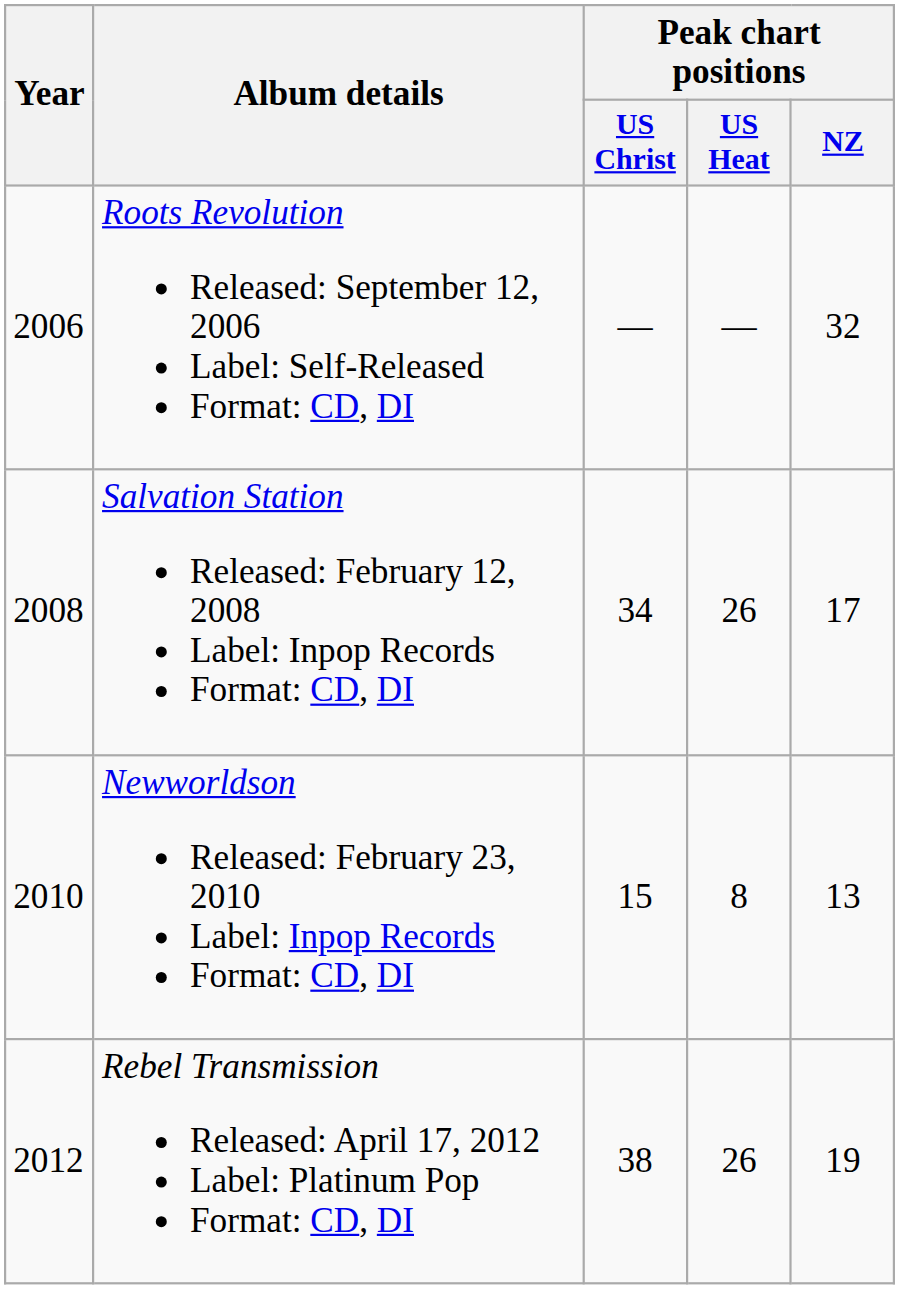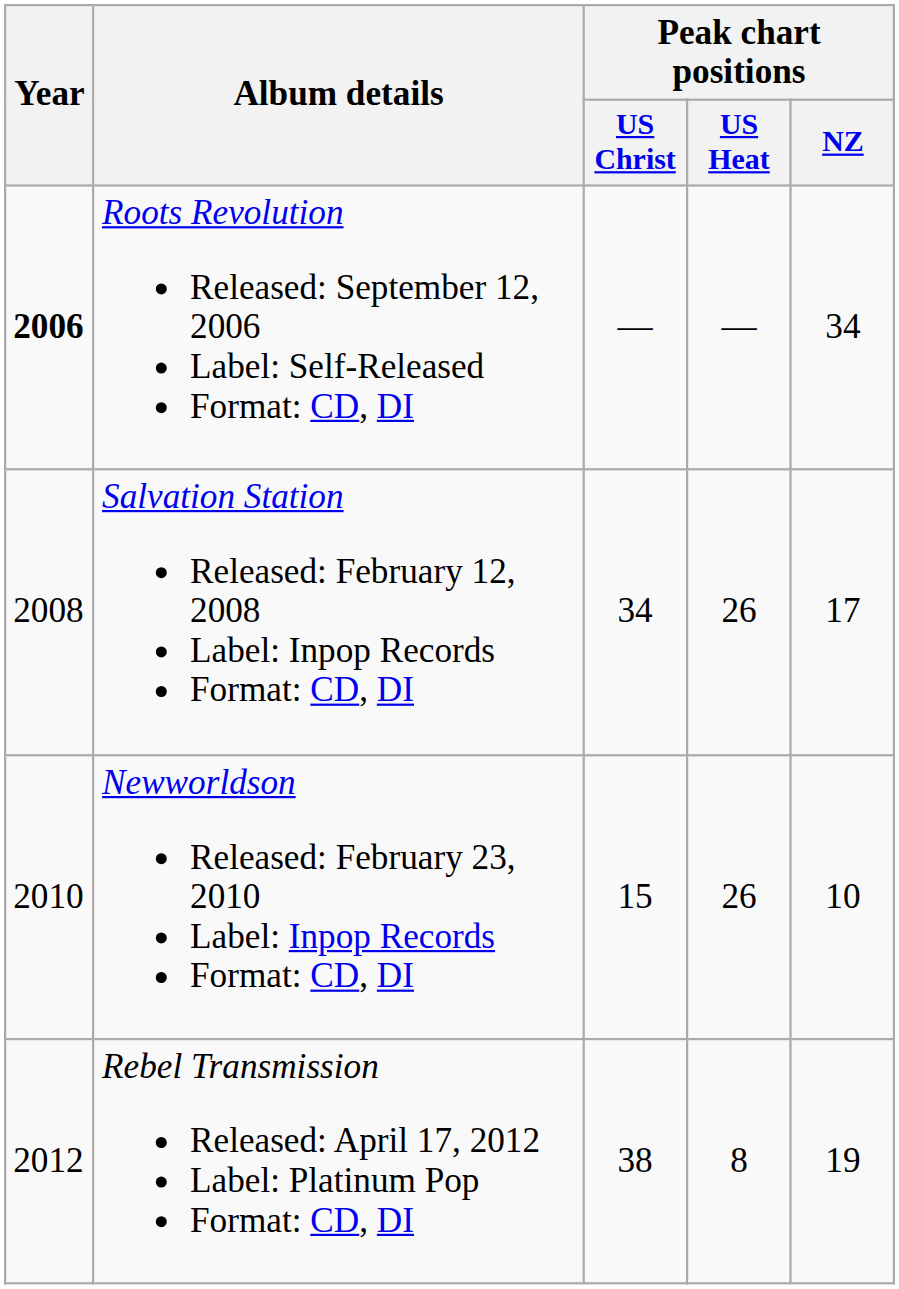row 3 | Year: normal -> bold
row 3 | Peak chart positions / NZ: 32 -> 34
row 5 | Peak chart positions / US Heat: 8 -> 26
row 5 | Peak chart positions / NZ: 13 -> 10
row 6 | Peak chart positions / US Heat: 26 -> 8
